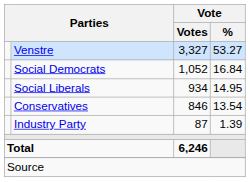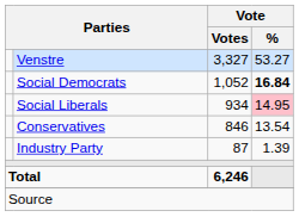Social Democrats | Vote / %: normal -> bold
Social Liberals | Vote / %: no background -> pink background
